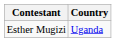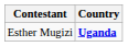Esther Mugizi | Country: normal -> bold
